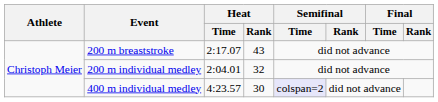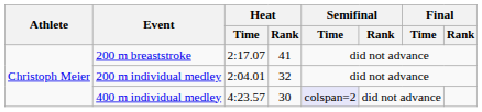200 m breaststroke | Heat / Rank: 43 -> 41
